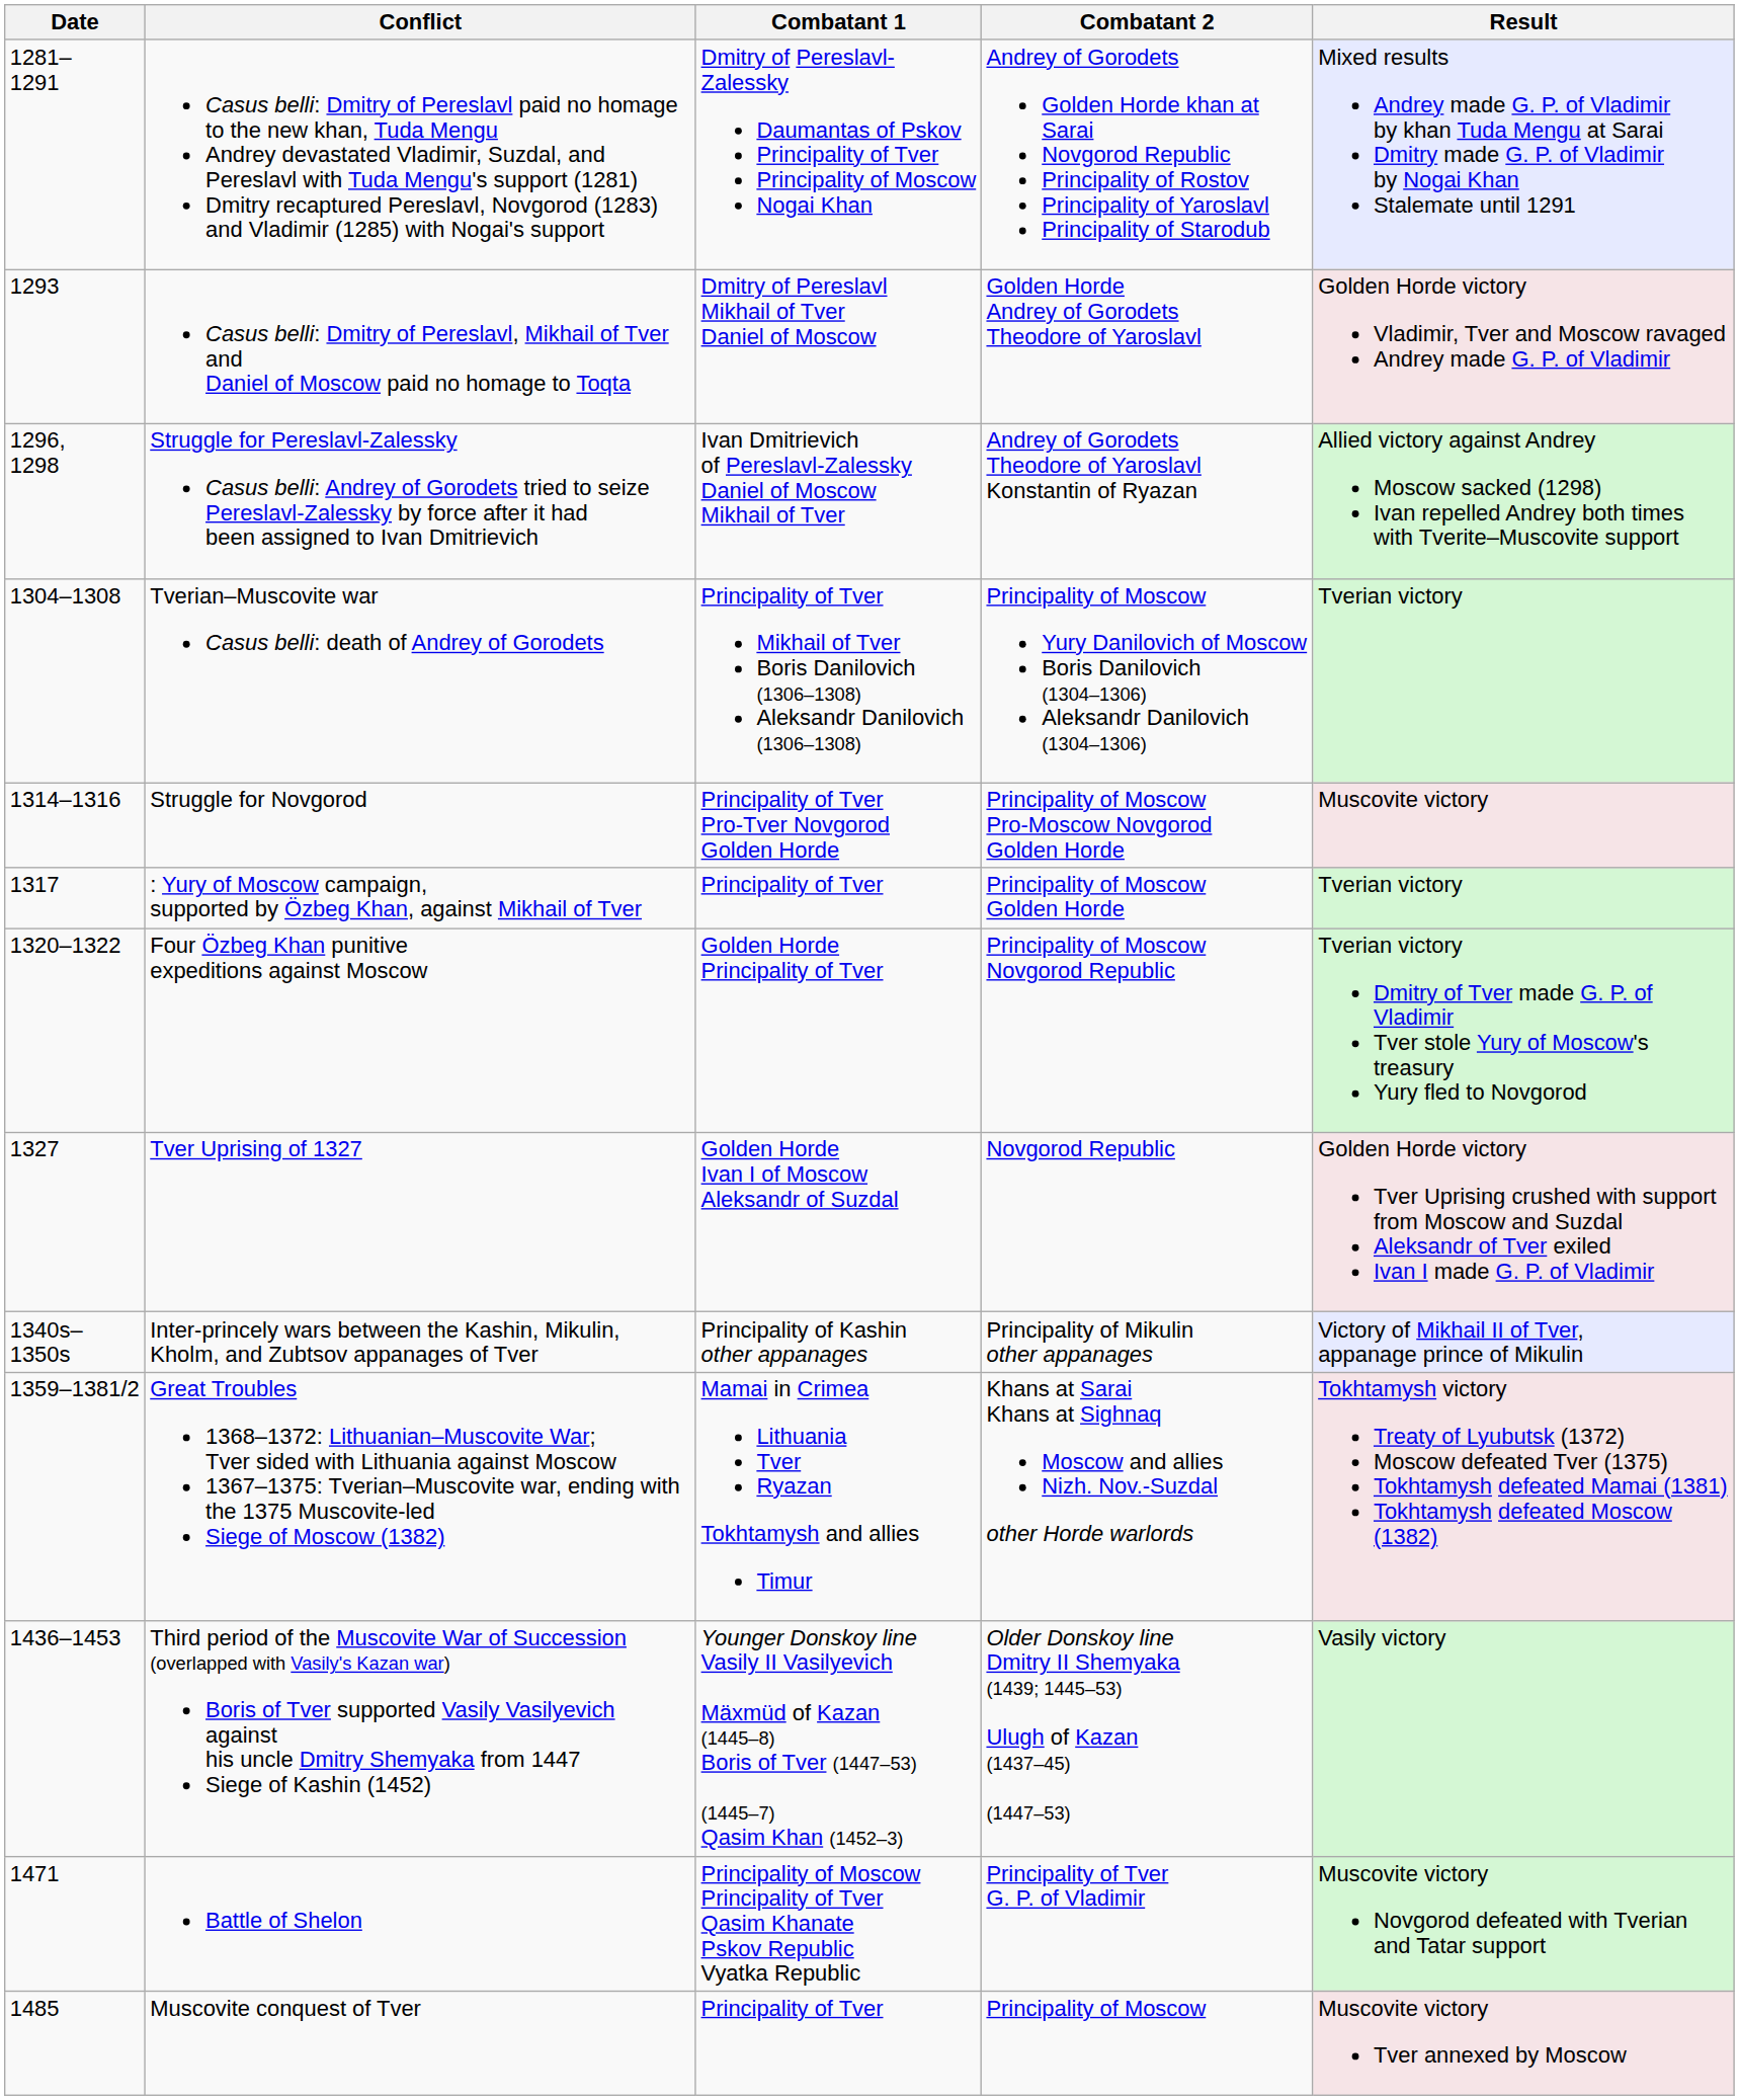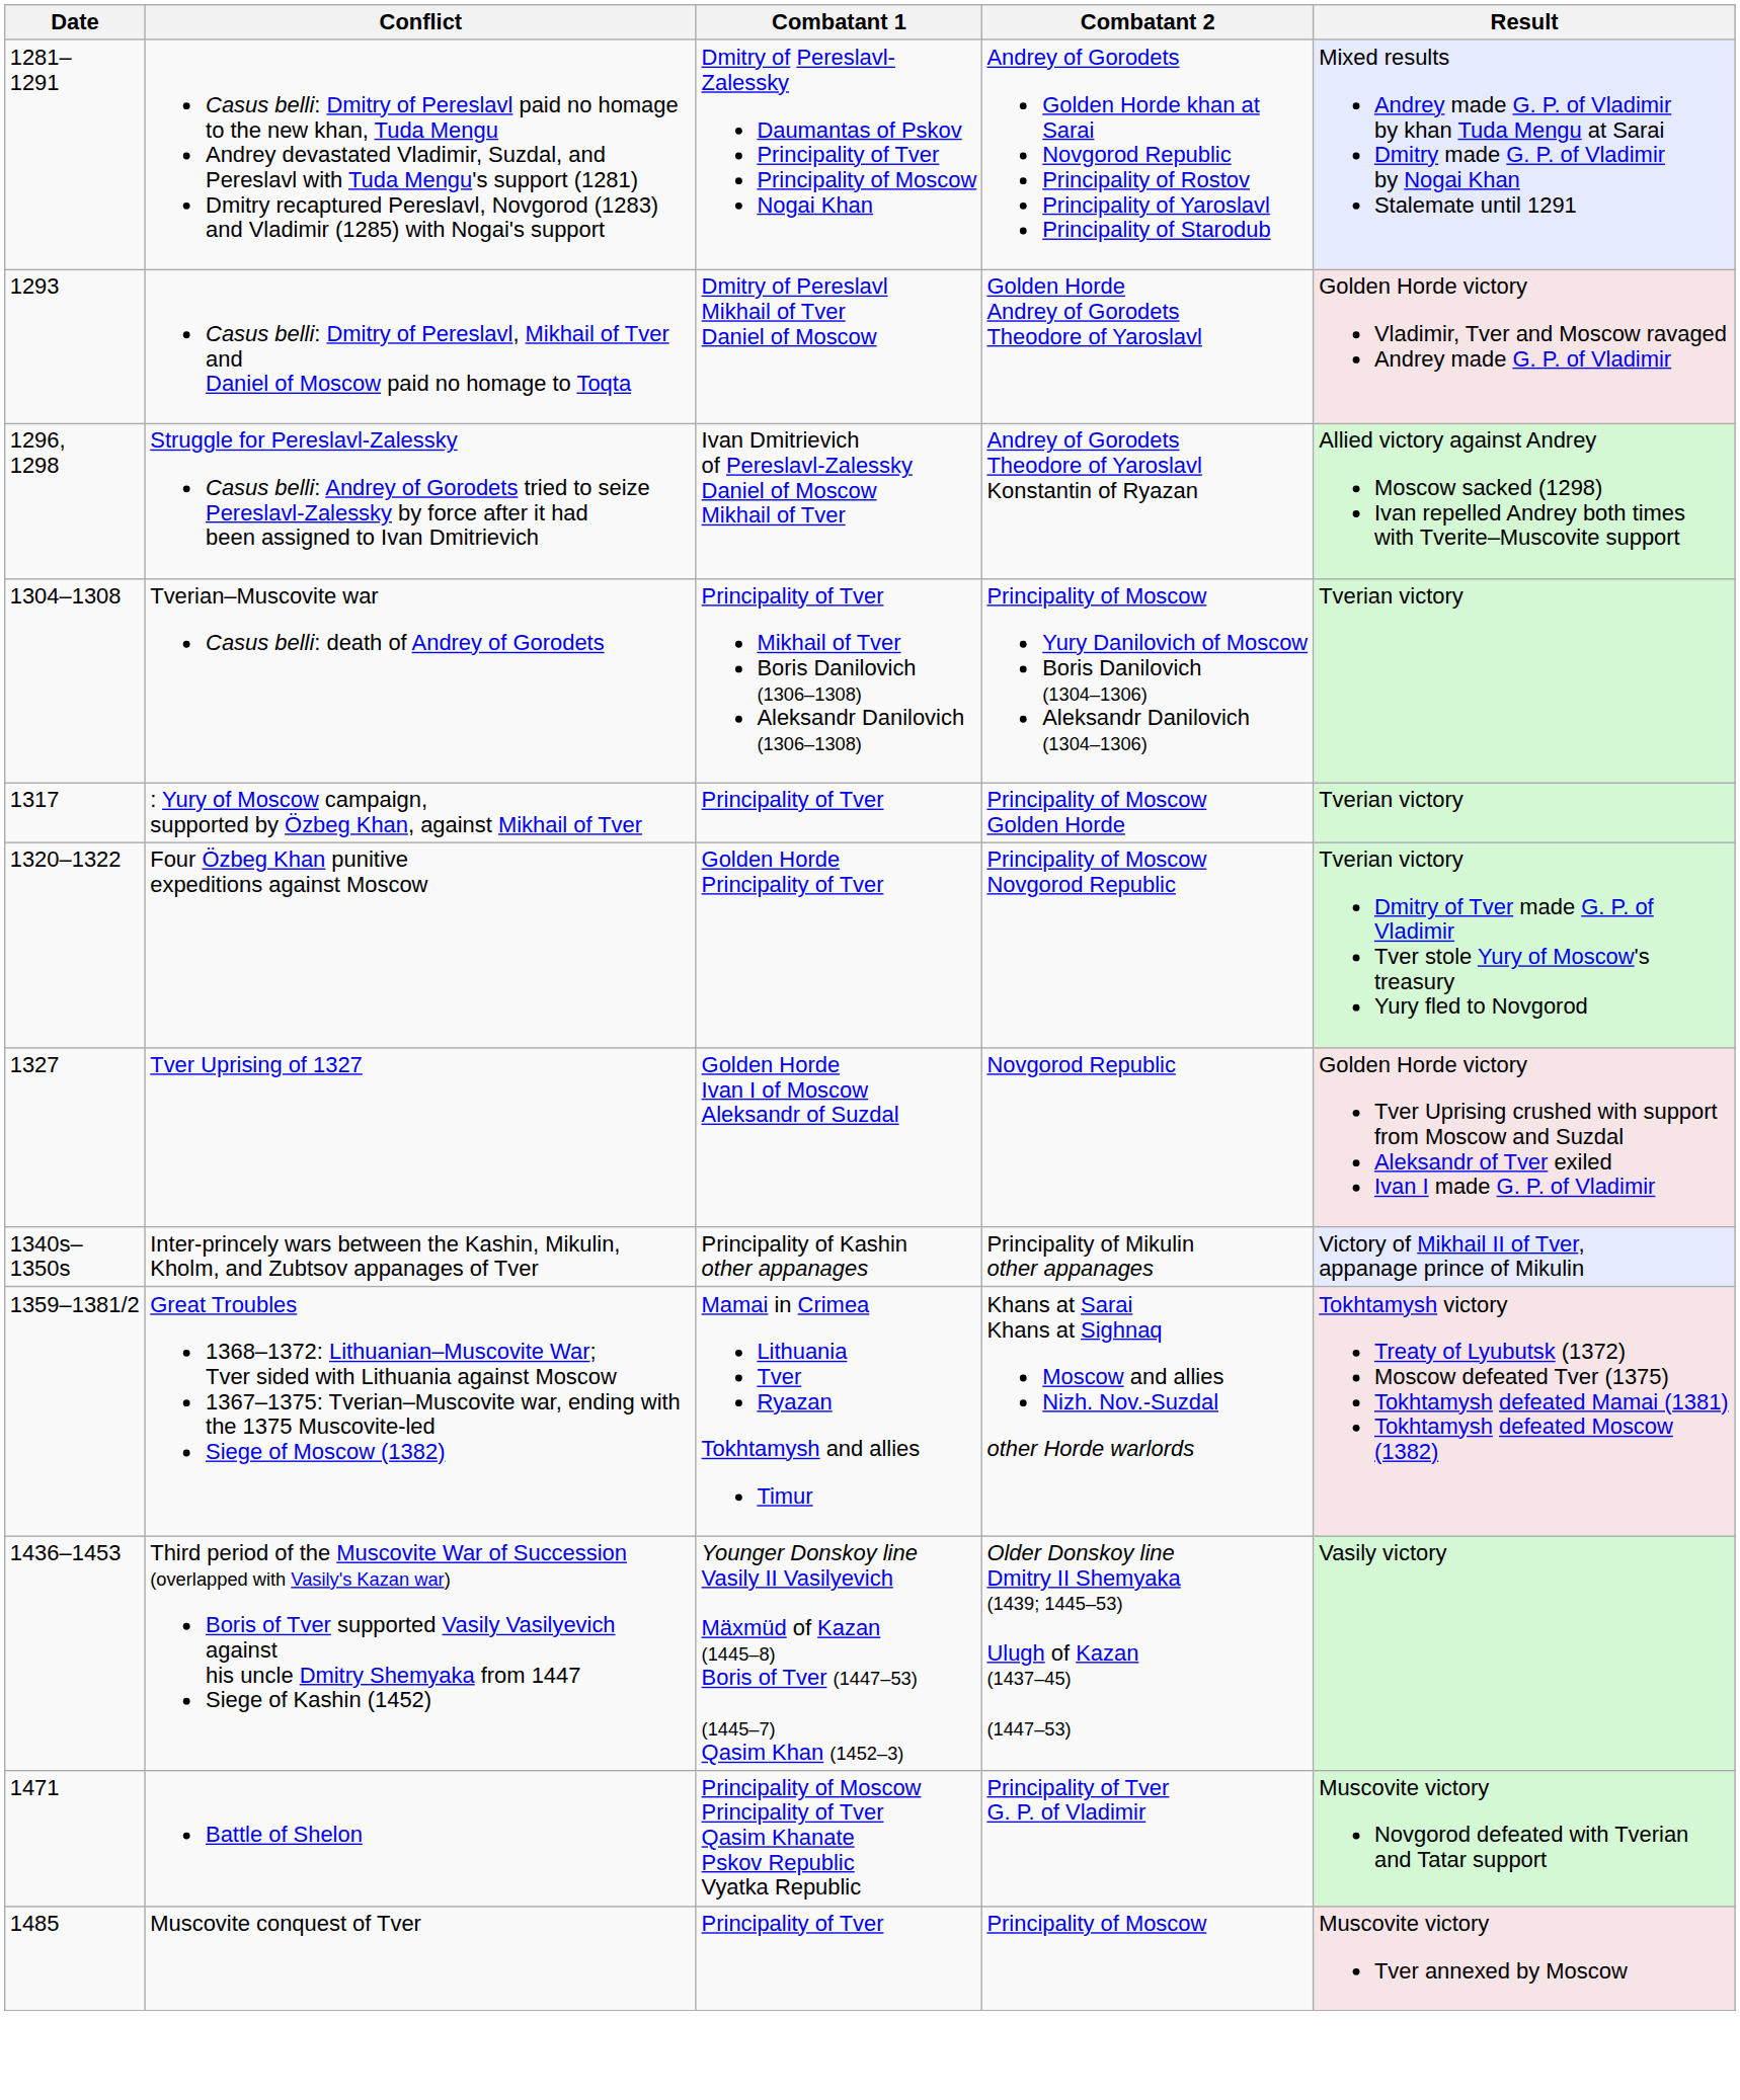- row: 1314–1316 | Struggle for Novgorod | Principality of Tver Pro-Tver Novgorod Golden Horde | Principality of Moscow Pro-Moscow Novgorod Golden Horde | Muscovite victory
